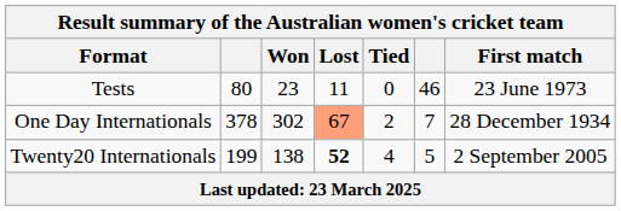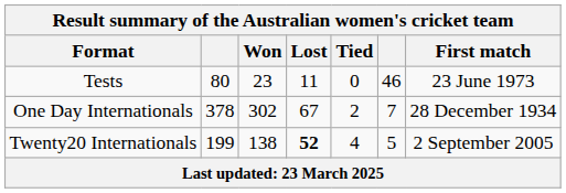One Day Internationals | Lost: lightsalmon background -> no background
